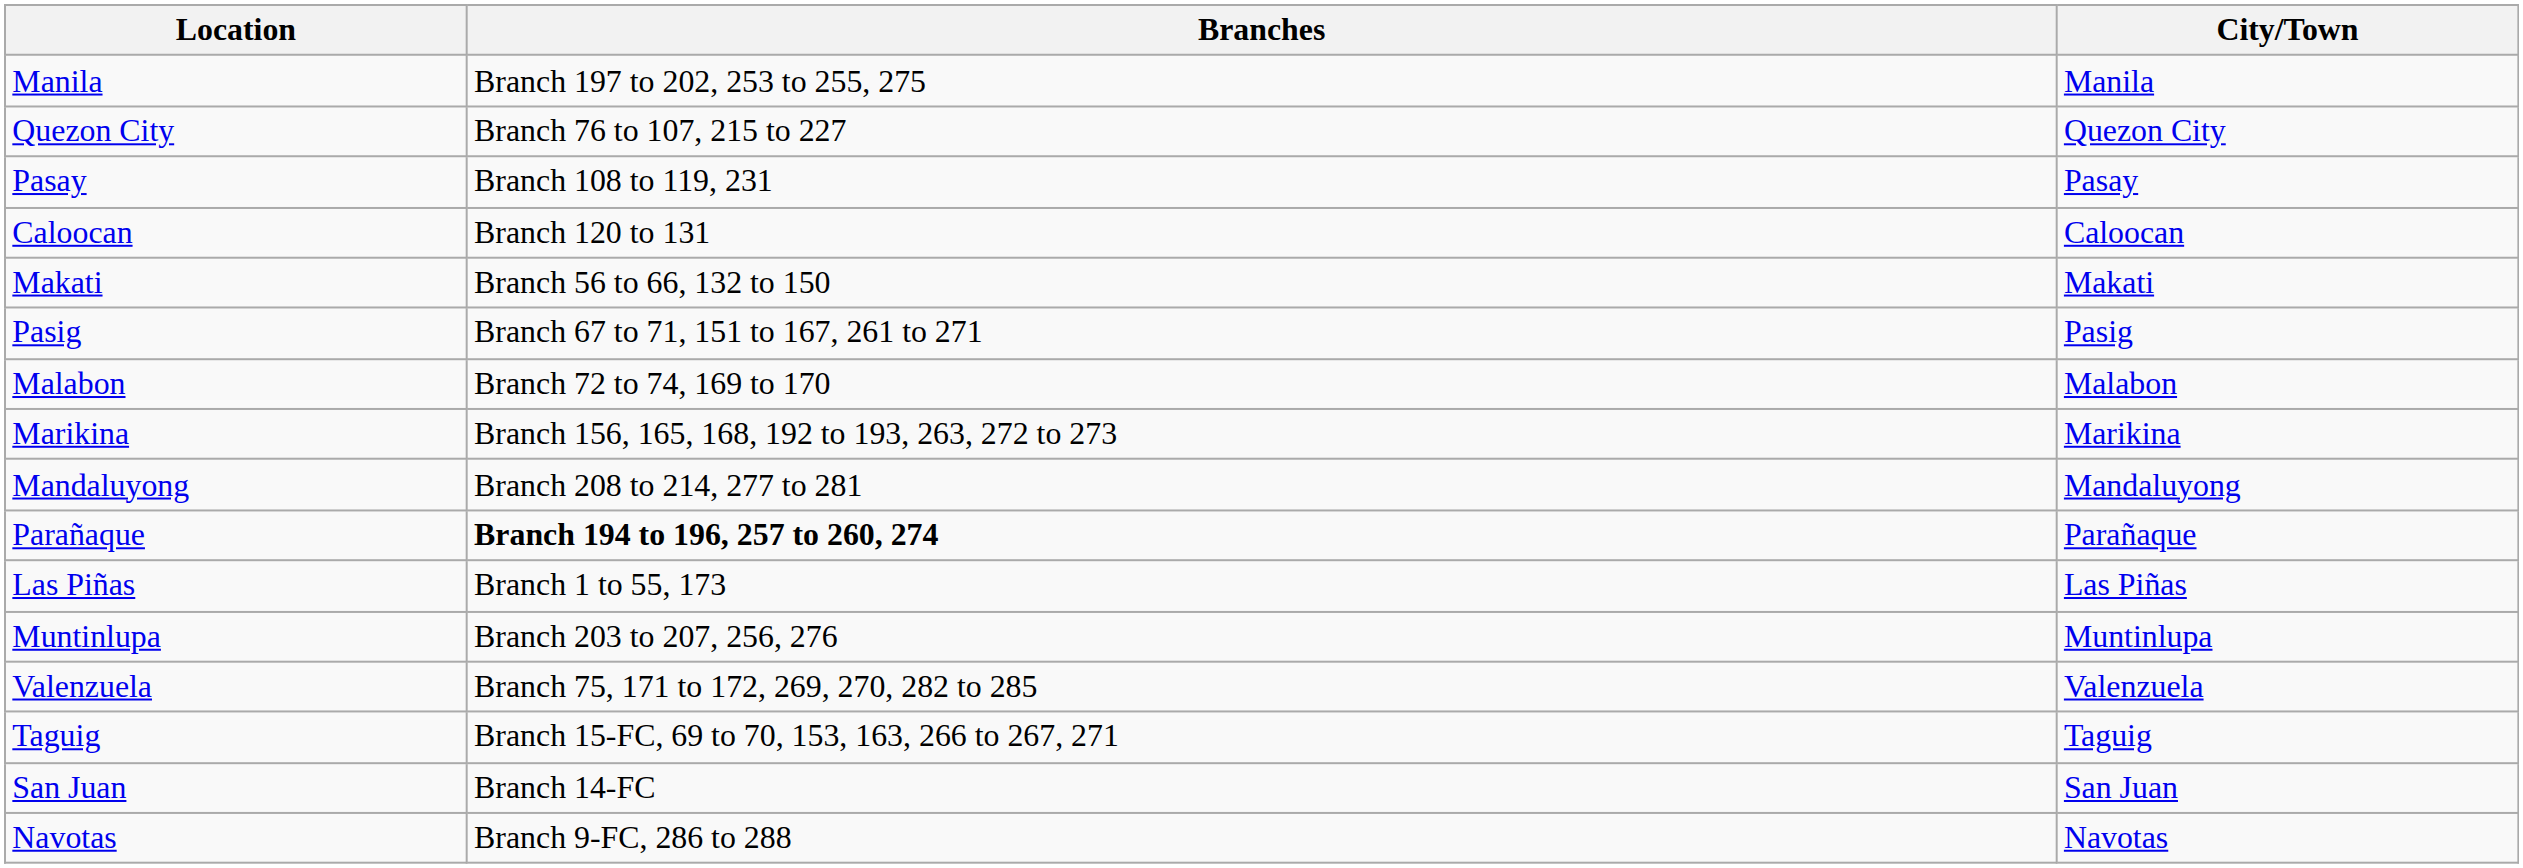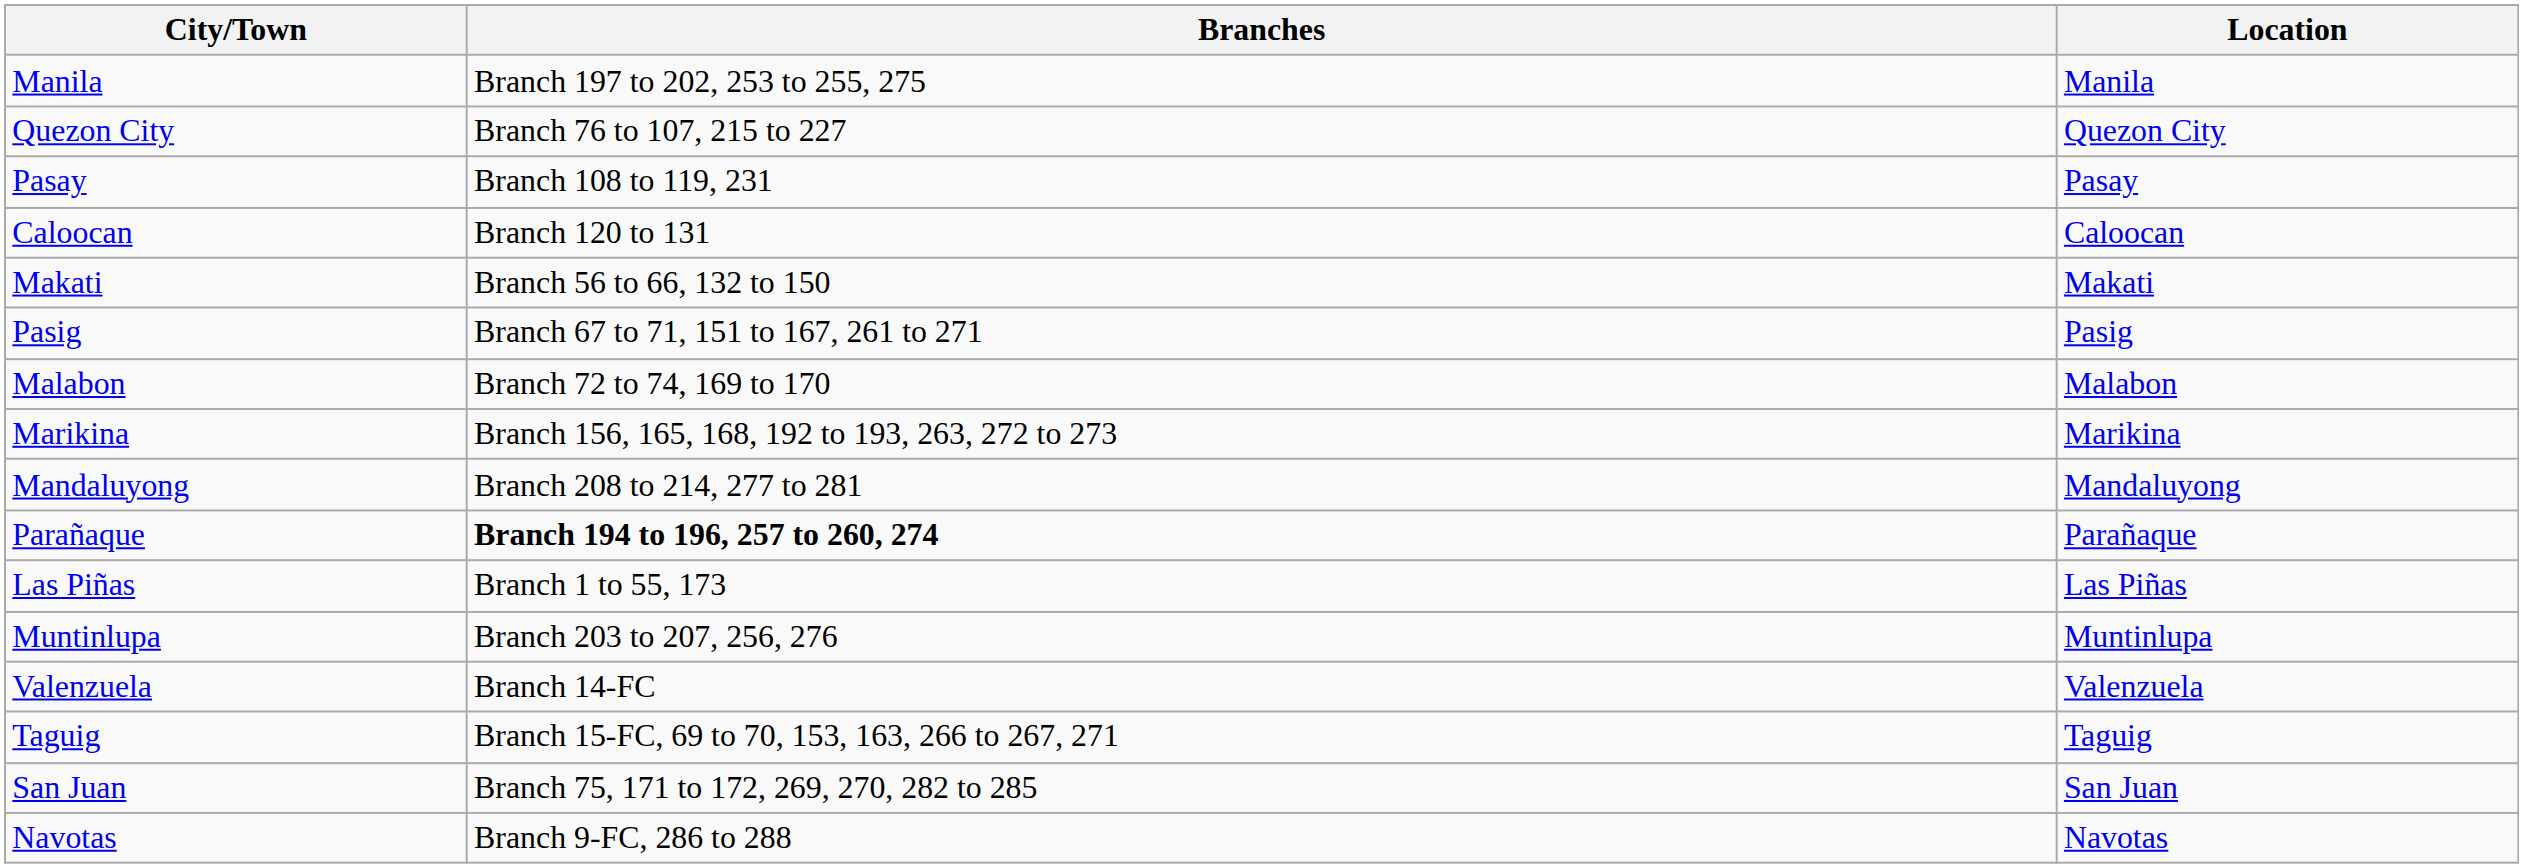columns swapped: City/Town <-> Location
row 14 | Branches: Branch 75, 171 to 172, 269, 270, 282 to 285 -> Branch 14-FC
row 16 | Branches: Branch 14-FC -> Branch 75, 171 to 172, 269, 270, 282 to 285
